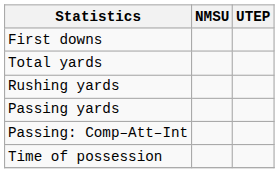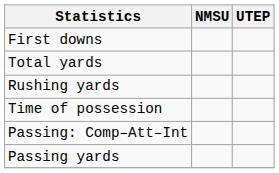rows swapped: Passing yards <-> Time of possession
